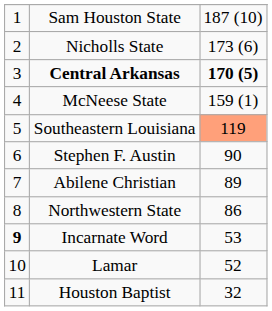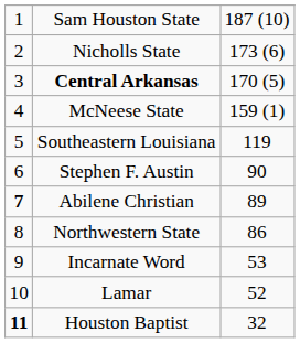Central Arkansas | column 3: bold -> normal
Southeastern Louisiana | column 3: lightsalmon background -> no background
Abilene Christian | column 1: normal -> bold
Incarnate Word | column 1: bold -> normal
Houston Baptist | column 1: normal -> bold
